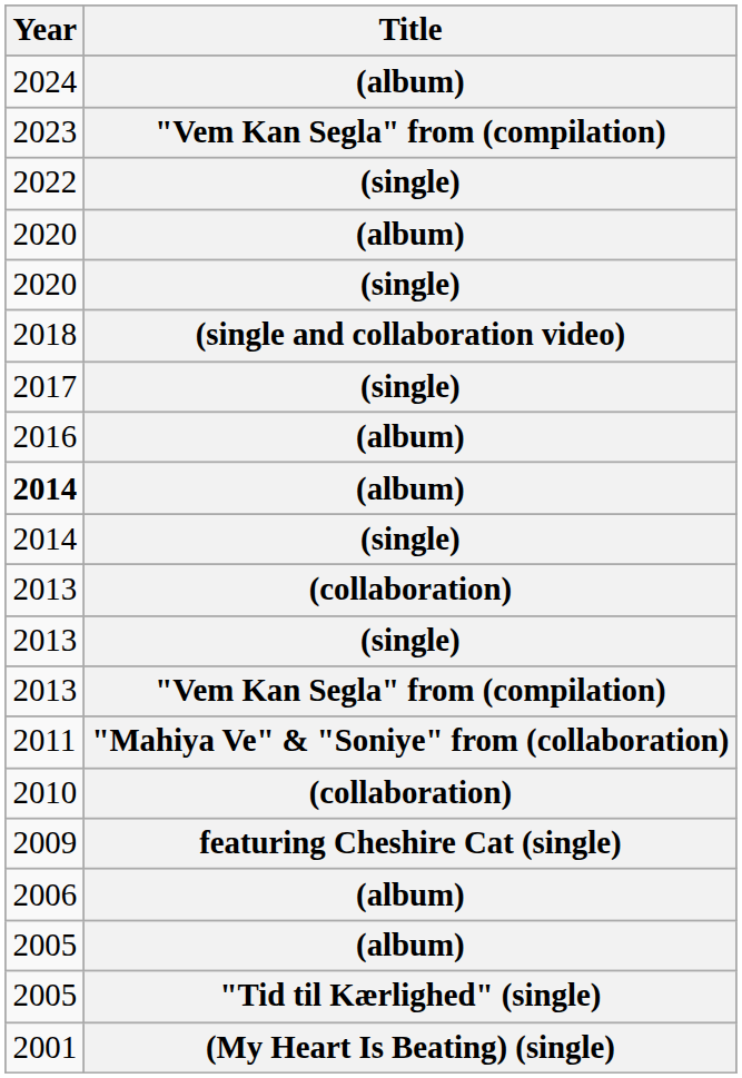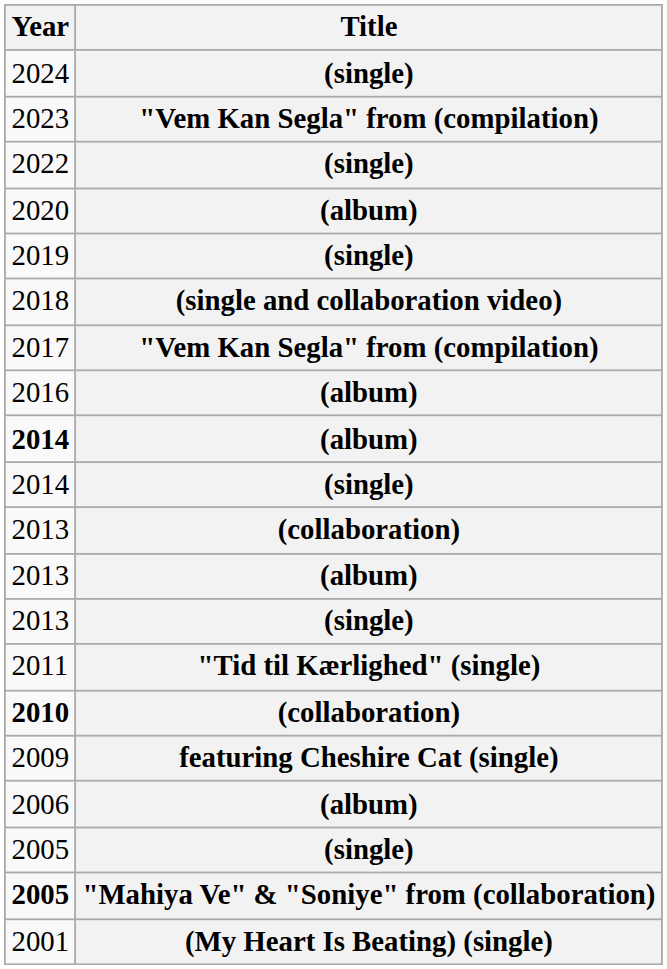row 2 | Title: (album) -> (single)
row 6 | Year: 2020 -> 2019
row 8 | Title: (single) -> "Vem Kan Segla" from (compilation)
row 13 | Title: (single) -> (album)
row 14 | Title: "Vem Kan Segla" from (compilation) -> (single)
row 15 | Title: "Mahiya Ve" & "Soniye" from (collaboration) -> "Tid til Kærlighed" (single)
row 16 | Year: normal -> bold
row 19 | Title: (album) -> (single)
row 20 | Year: normal -> bold
row 20 | Title: "Tid til Kærlighed" (single) -> "Mahiya Ve" & "Soniye" from (collaboration)
